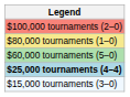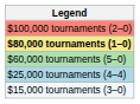row 3 | column 1: normal -> bold
row 5 | column 1: bold -> normal
